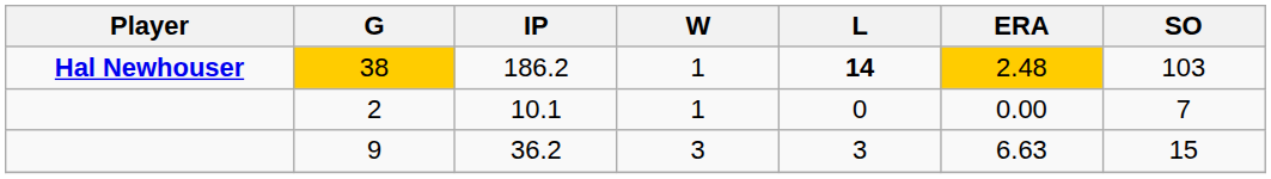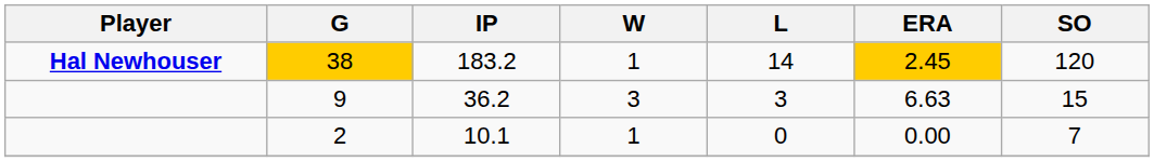38 | IP: 186.2 -> 183.2
38 | L: bold -> normal
38 | ERA: 2.48 -> 2.45
38 | SO: 103 -> 120
rows swapped: 9 <-> 2
